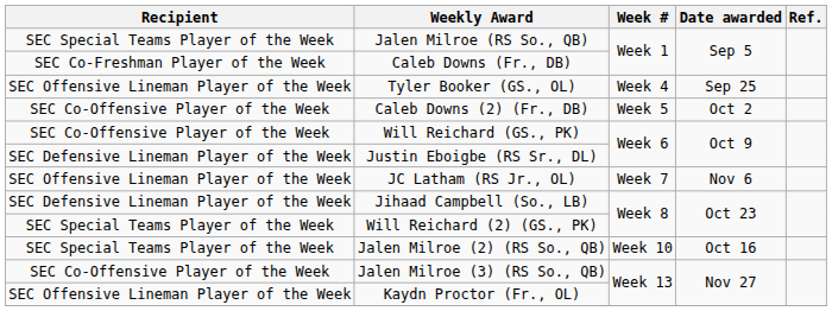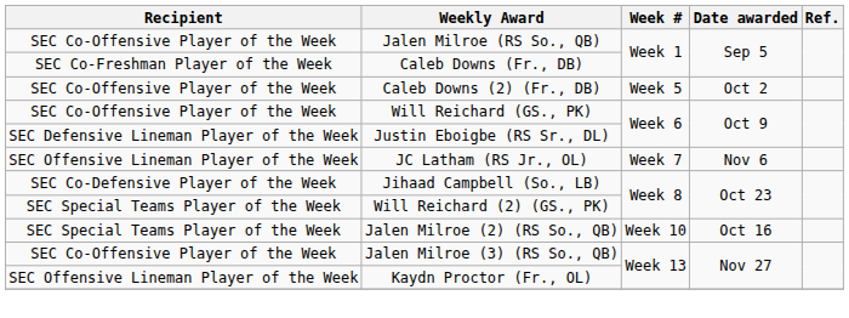Jalen Milroe (RS So., QB) | Recipient: SEC Special Teams Player of the Week -> SEC Co-Offensive Player of the Week
- row: SEC Offensive Lineman Player of the Week | Tyler Booker (GS., OL) | Week 4 | Sep 25
Jihaad Campbell (So., LB) | Recipient: SEC Defensive Lineman Player of the Week -> SEC Co-Defensive Player of the Week
